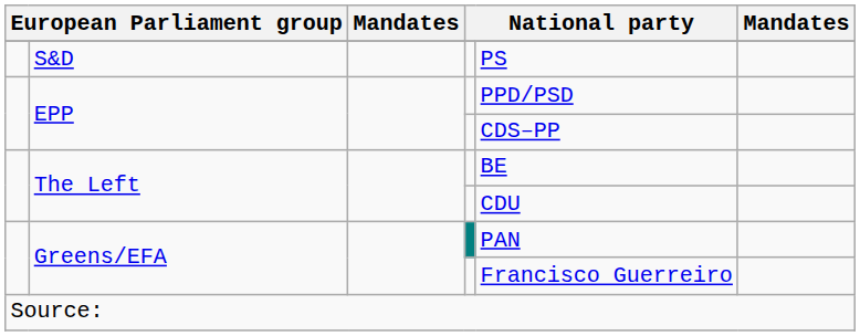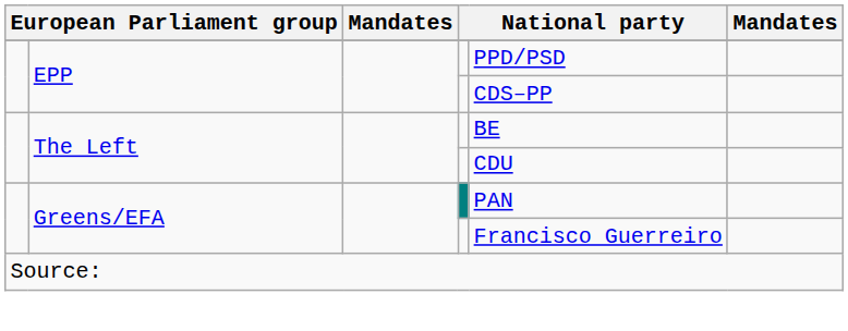- row: S&D | PS
